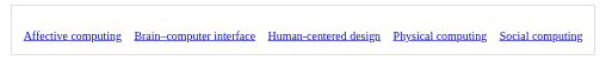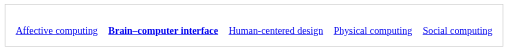Affective computing | column 2: normal -> bold
